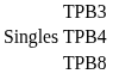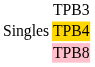TPB4 | column 2: no background -> gold background
TPB8 | column 2: no background -> pink background
